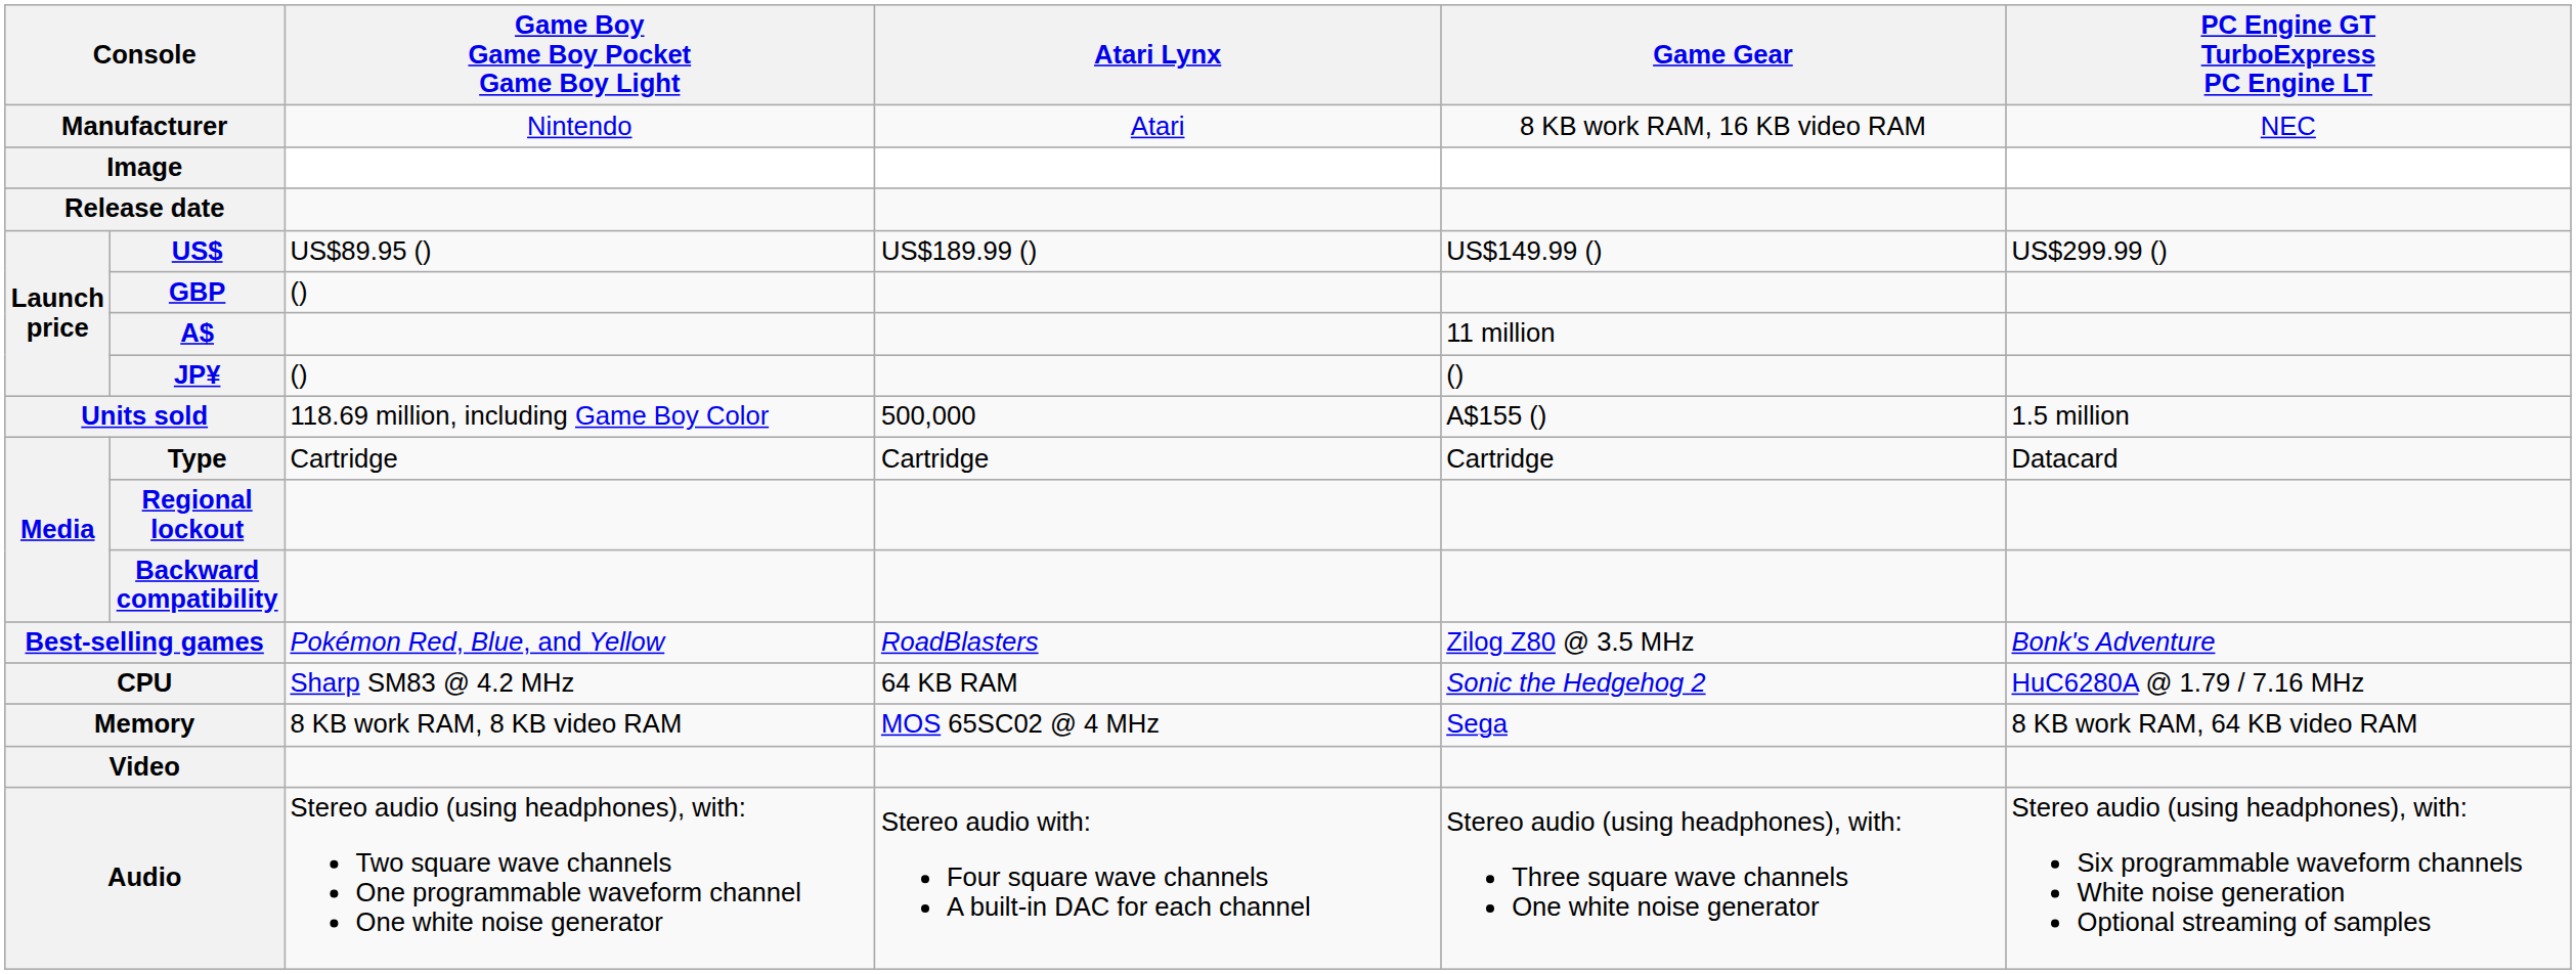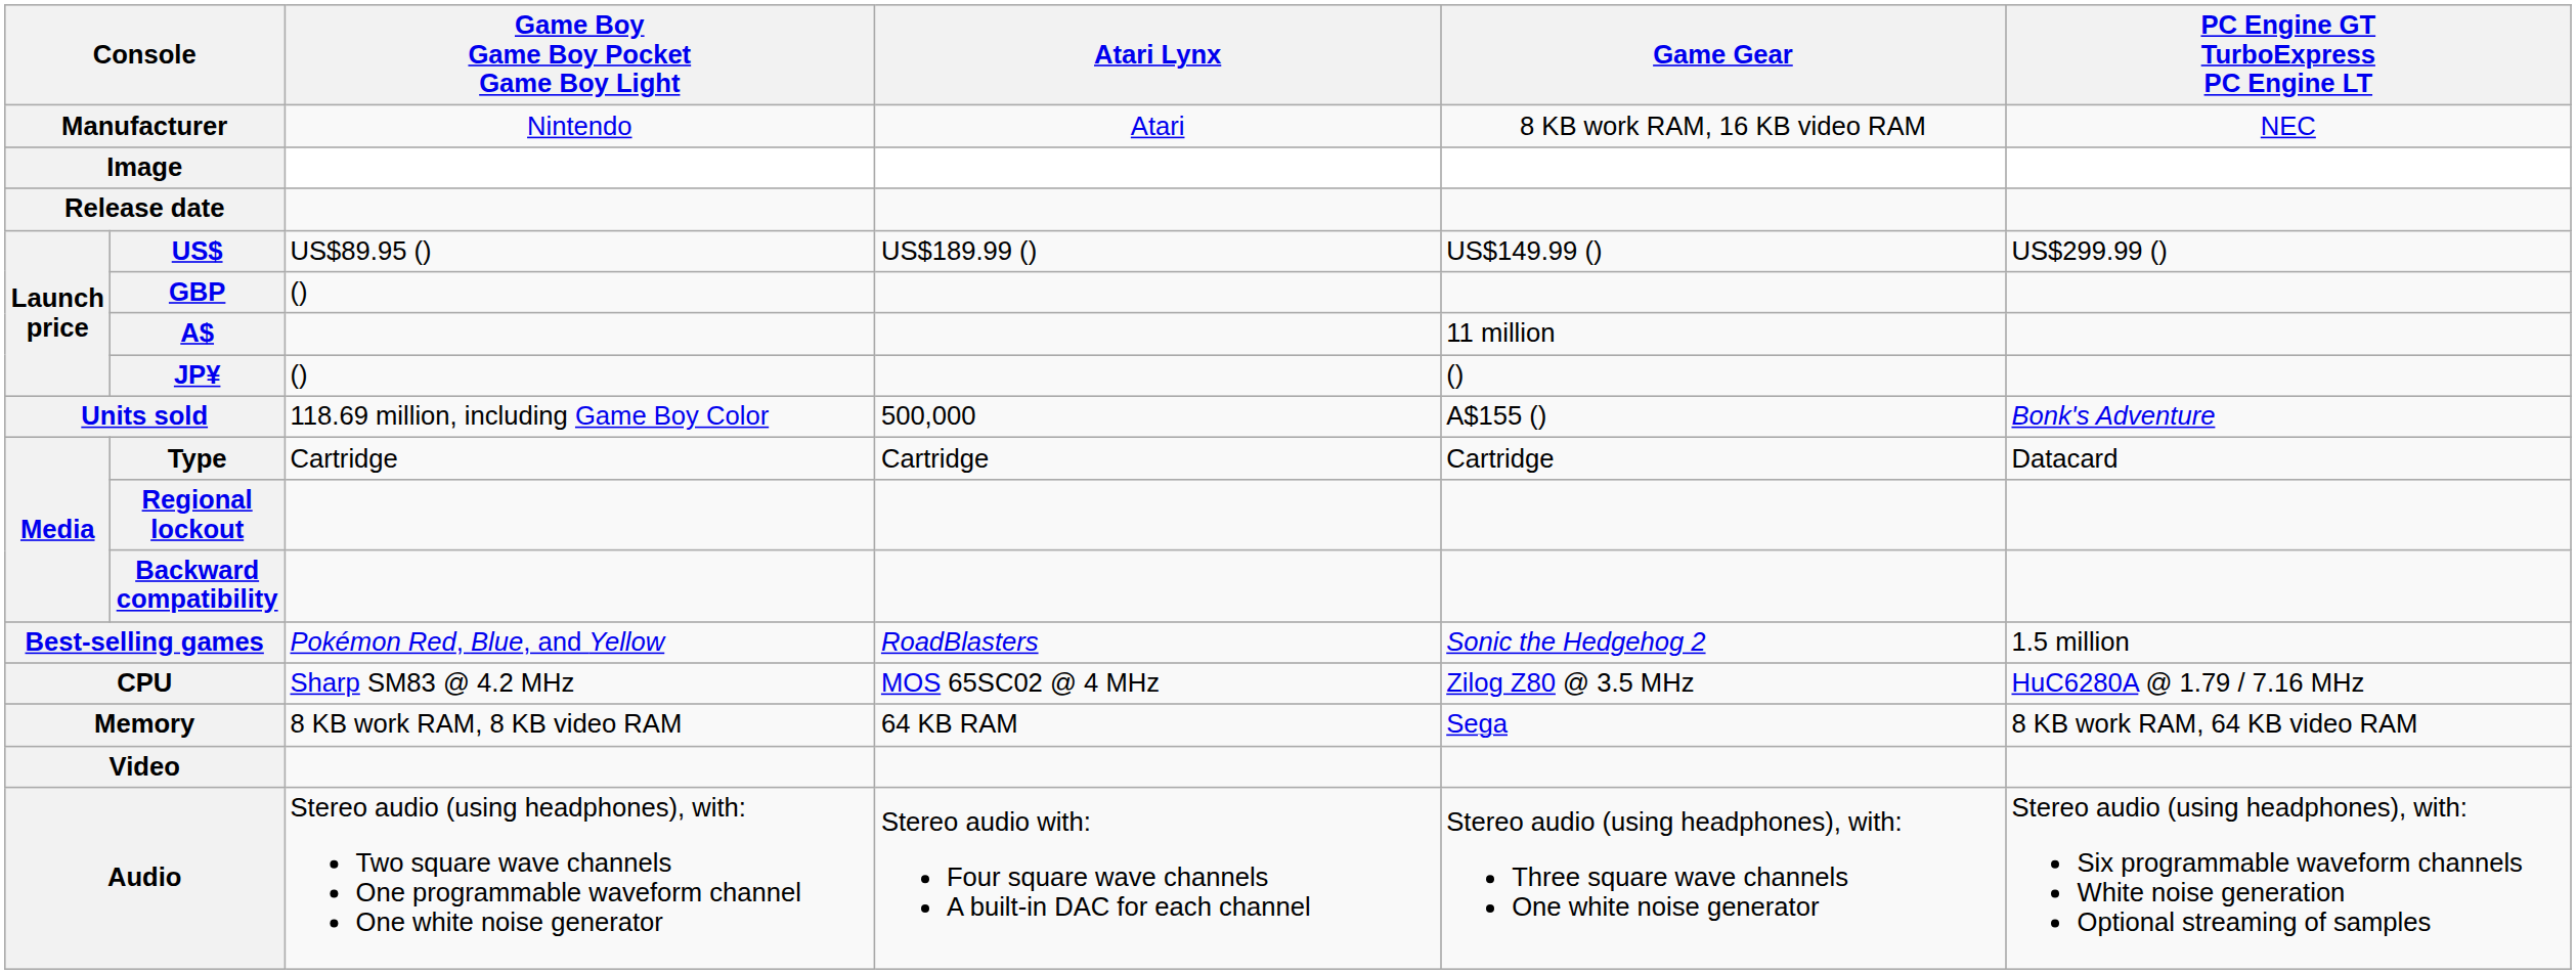Units sold | PC Engine GT TurboExpress PC Engine LT: 1.5 million -> Bonk's Adventure
Best-selling games | Game Gear: Zilog Z80 @ 3.5 MHz -> Sonic the Hedgehog 2
Best-selling games | PC Engine GT TurboExpress PC Engine LT: Bonk's Adventure -> 1.5 million
CPU | Atari Lynx: 64 KB RAM -> MOS 65SC02 @ 4 MHz
CPU | Game Gear: Sonic the Hedgehog 2 -> Zilog Z80 @ 3.5 MHz
Memory | Atari Lynx: MOS 65SC02 @ 4 MHz -> 64 KB RAM
